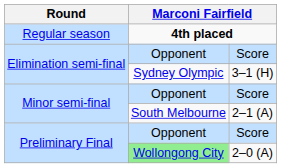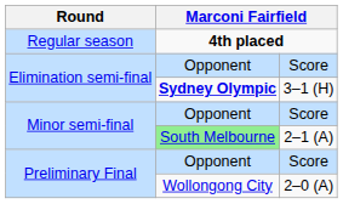Sydney Olympic | column 2: normal -> bold
South Melbourne | column 2: no background -> lightgreen background
Wollongong City | column 2: lightgreen background -> no background
